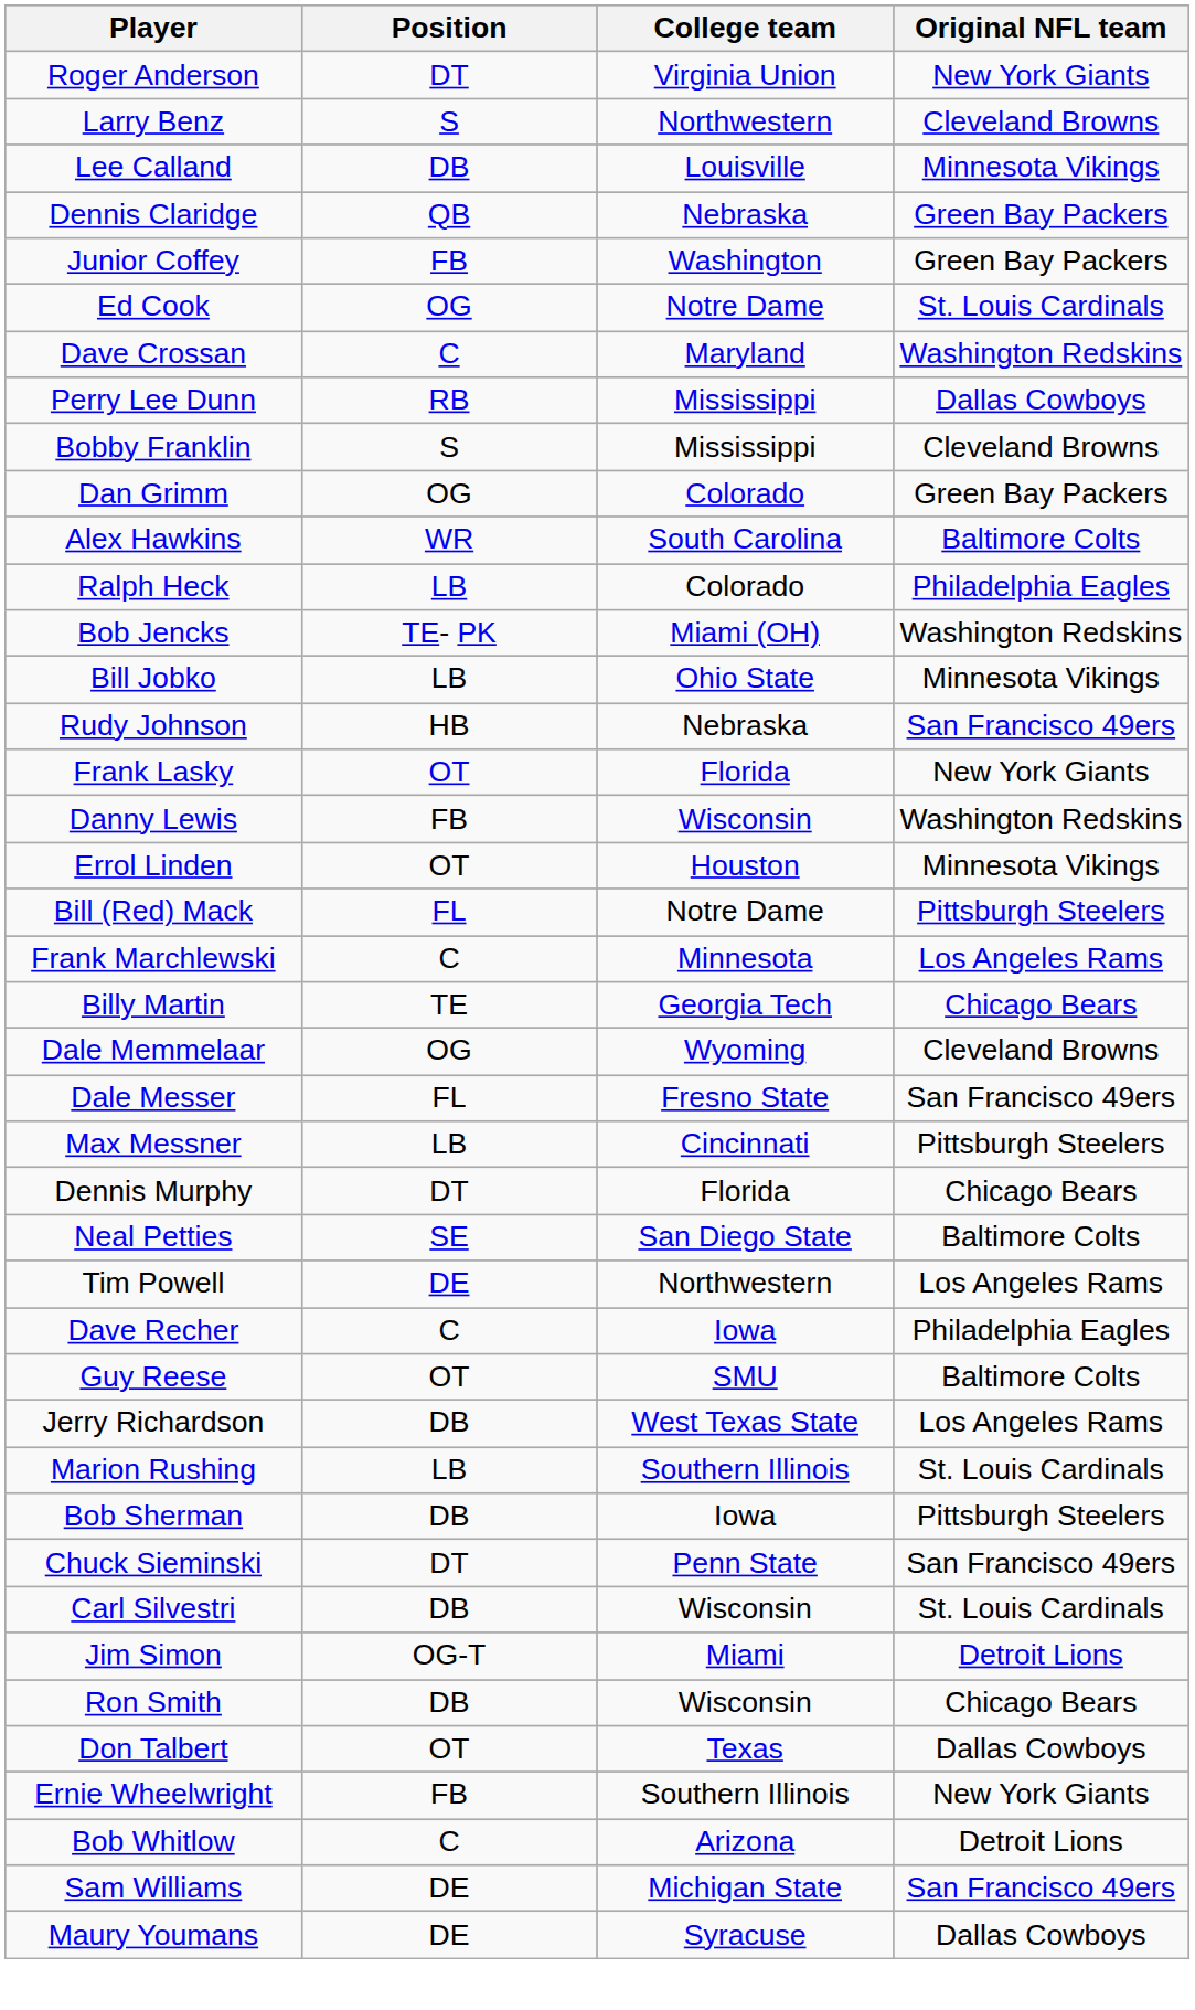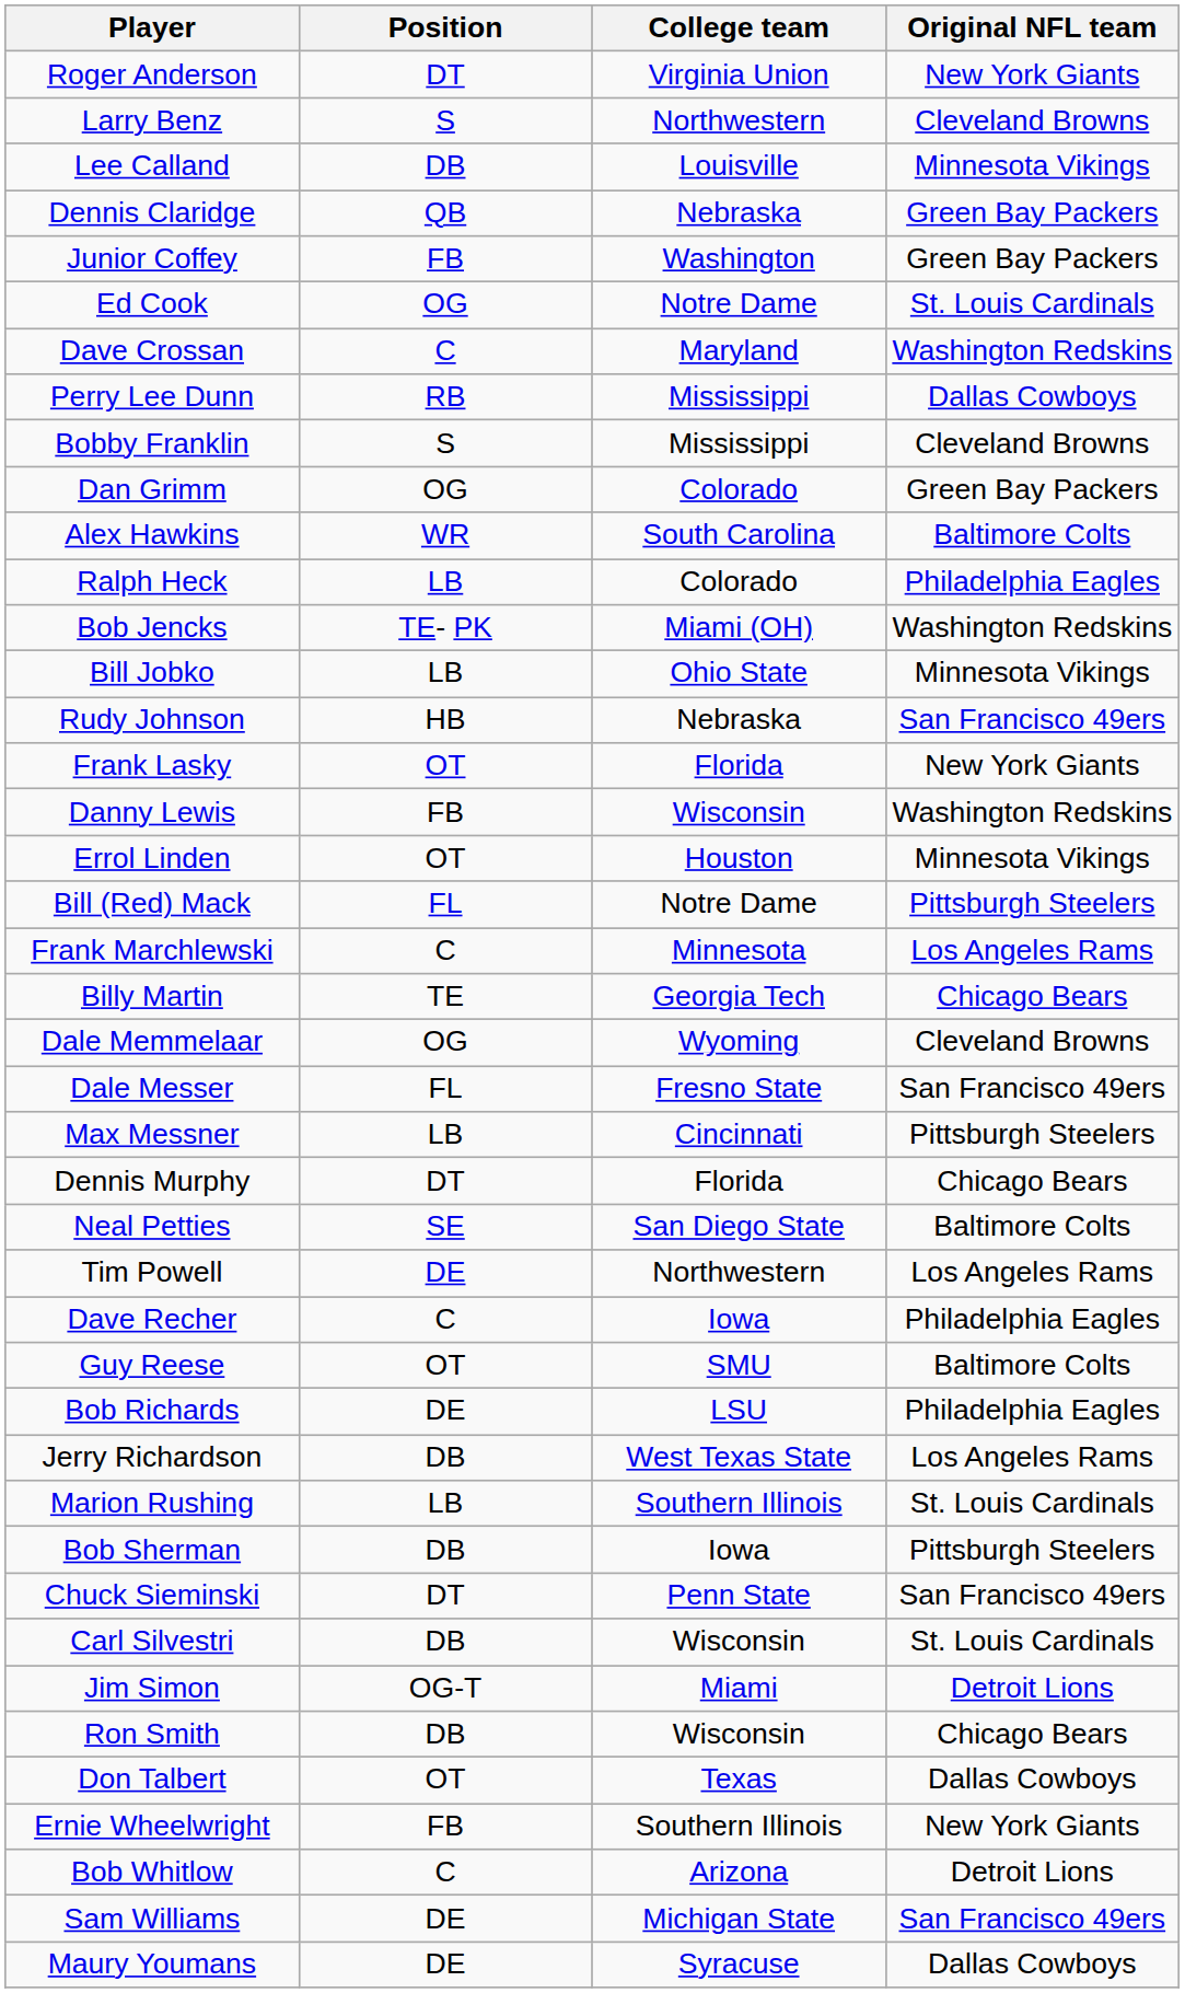+ row: Bob Richards | DE | LSU | Philadelphia Eagles
